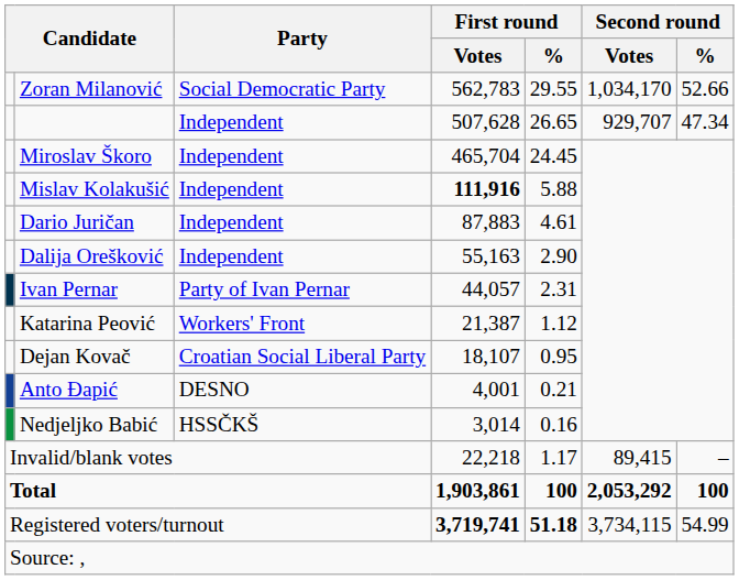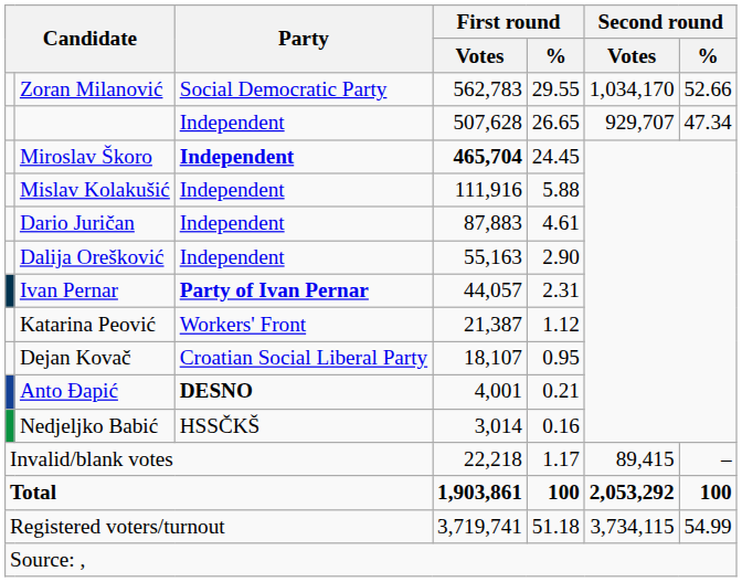Miroslav Škoro | Party: normal -> bold
Miroslav Škoro | First round / Votes: normal -> bold
Mislav Kolakušić | First round / Votes: bold -> normal
Ivan Pernar | Party: normal -> bold
Anto Đapić | Party: normal -> bold
Registered voters/turnout | First round / Votes: bold -> normal
Registered voters/turnout | First round / %: bold -> normal
